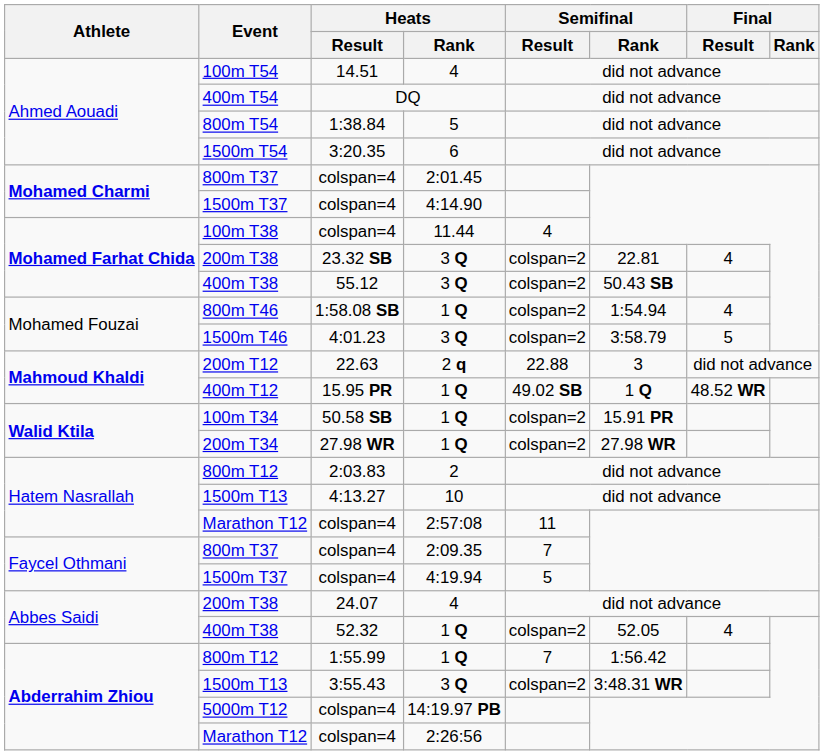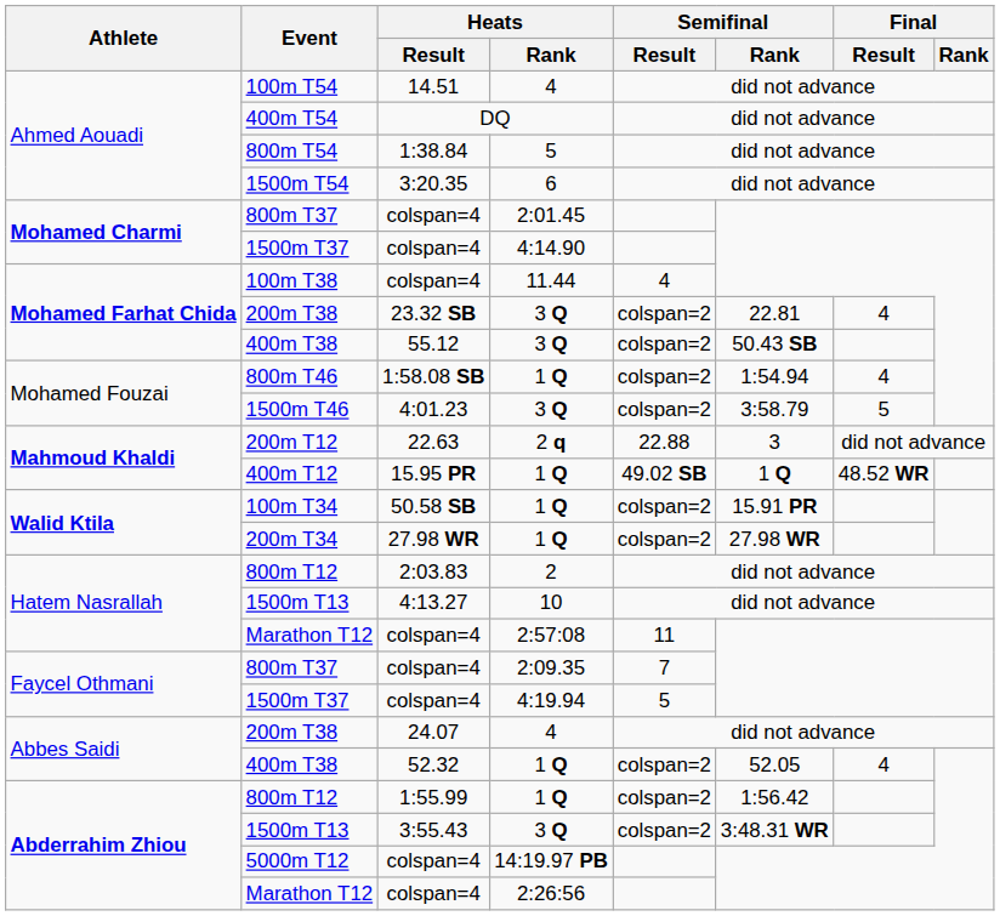800m T12 / 1 Q | Semifinal / Result: 7 -> colspan=2
